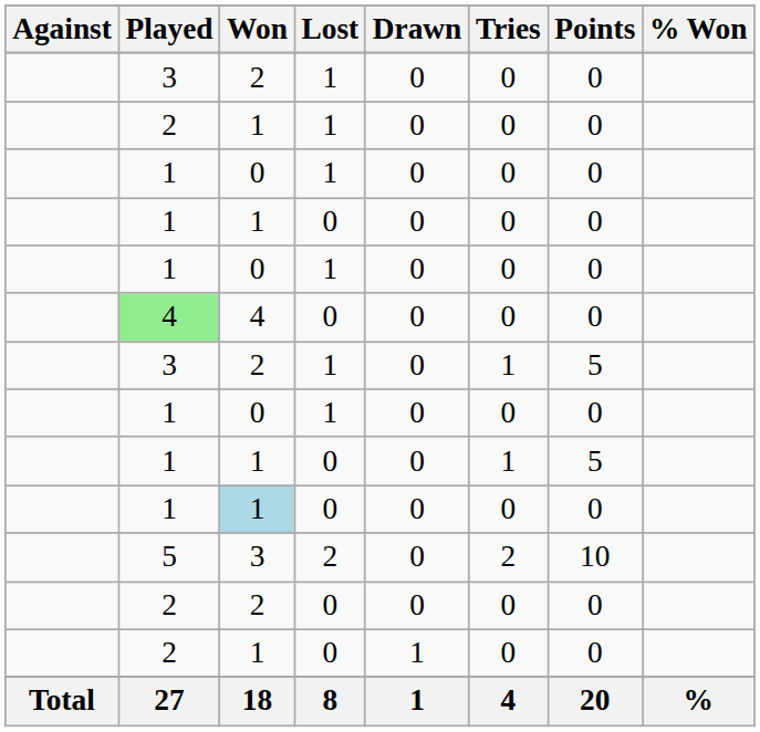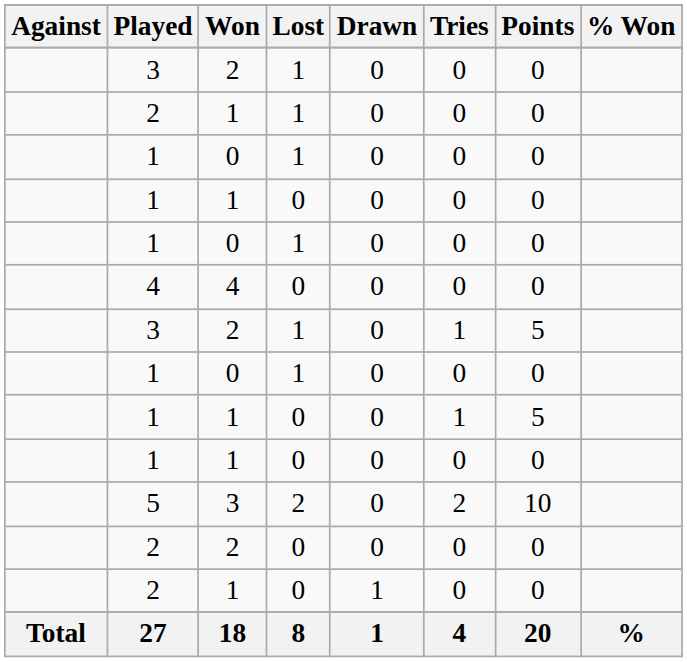row 7 | Played: lightgreen background -> no background
row 11 | Won: lightblue background -> no background
